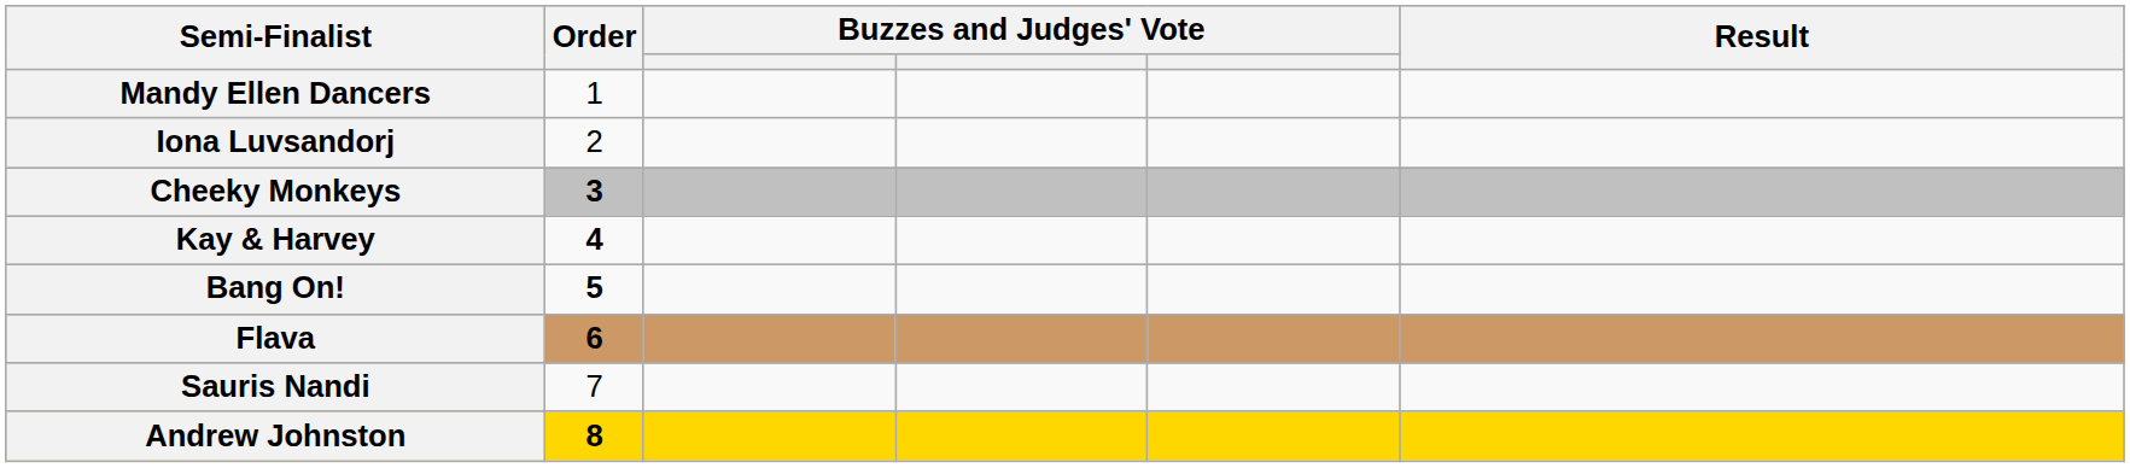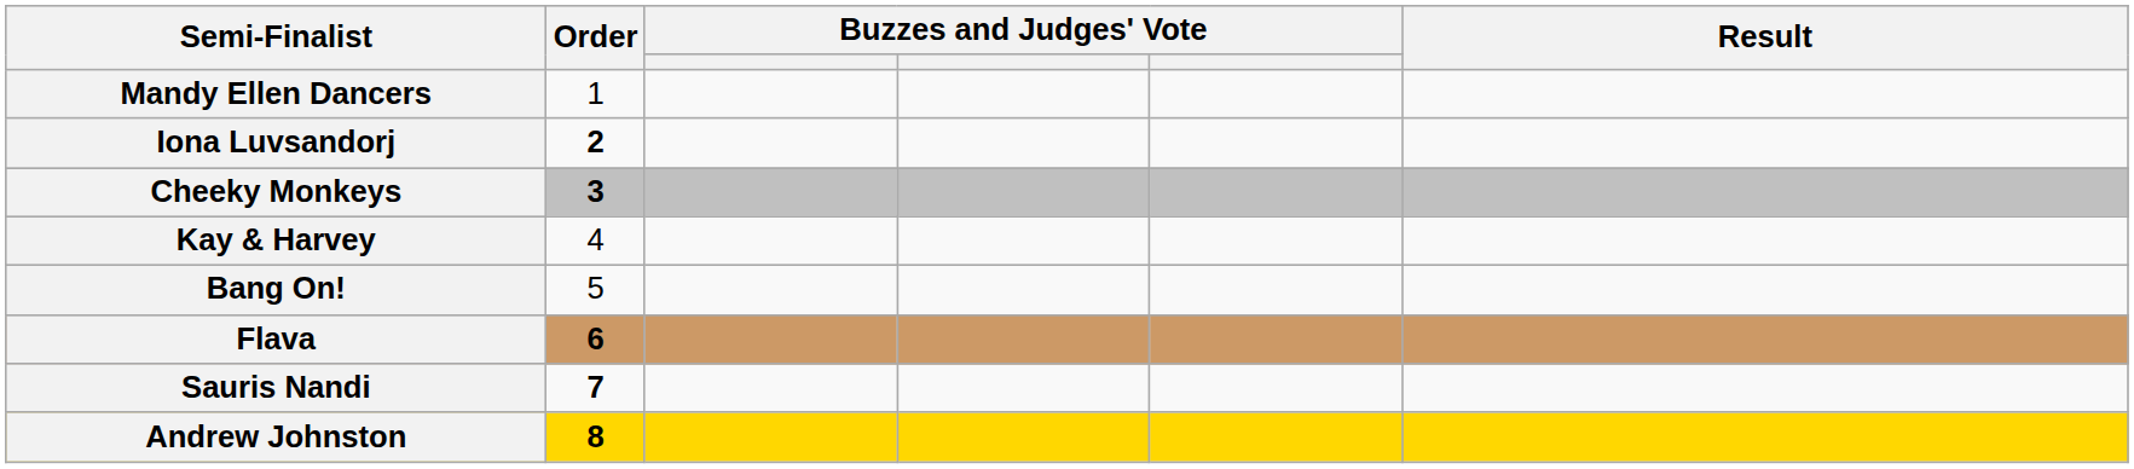Iona Luvsandorj | Order: normal -> bold
Kay & Harvey | Order: bold -> normal
Bang On! | Order: bold -> normal
Sauris Nandi | Order: normal -> bold
